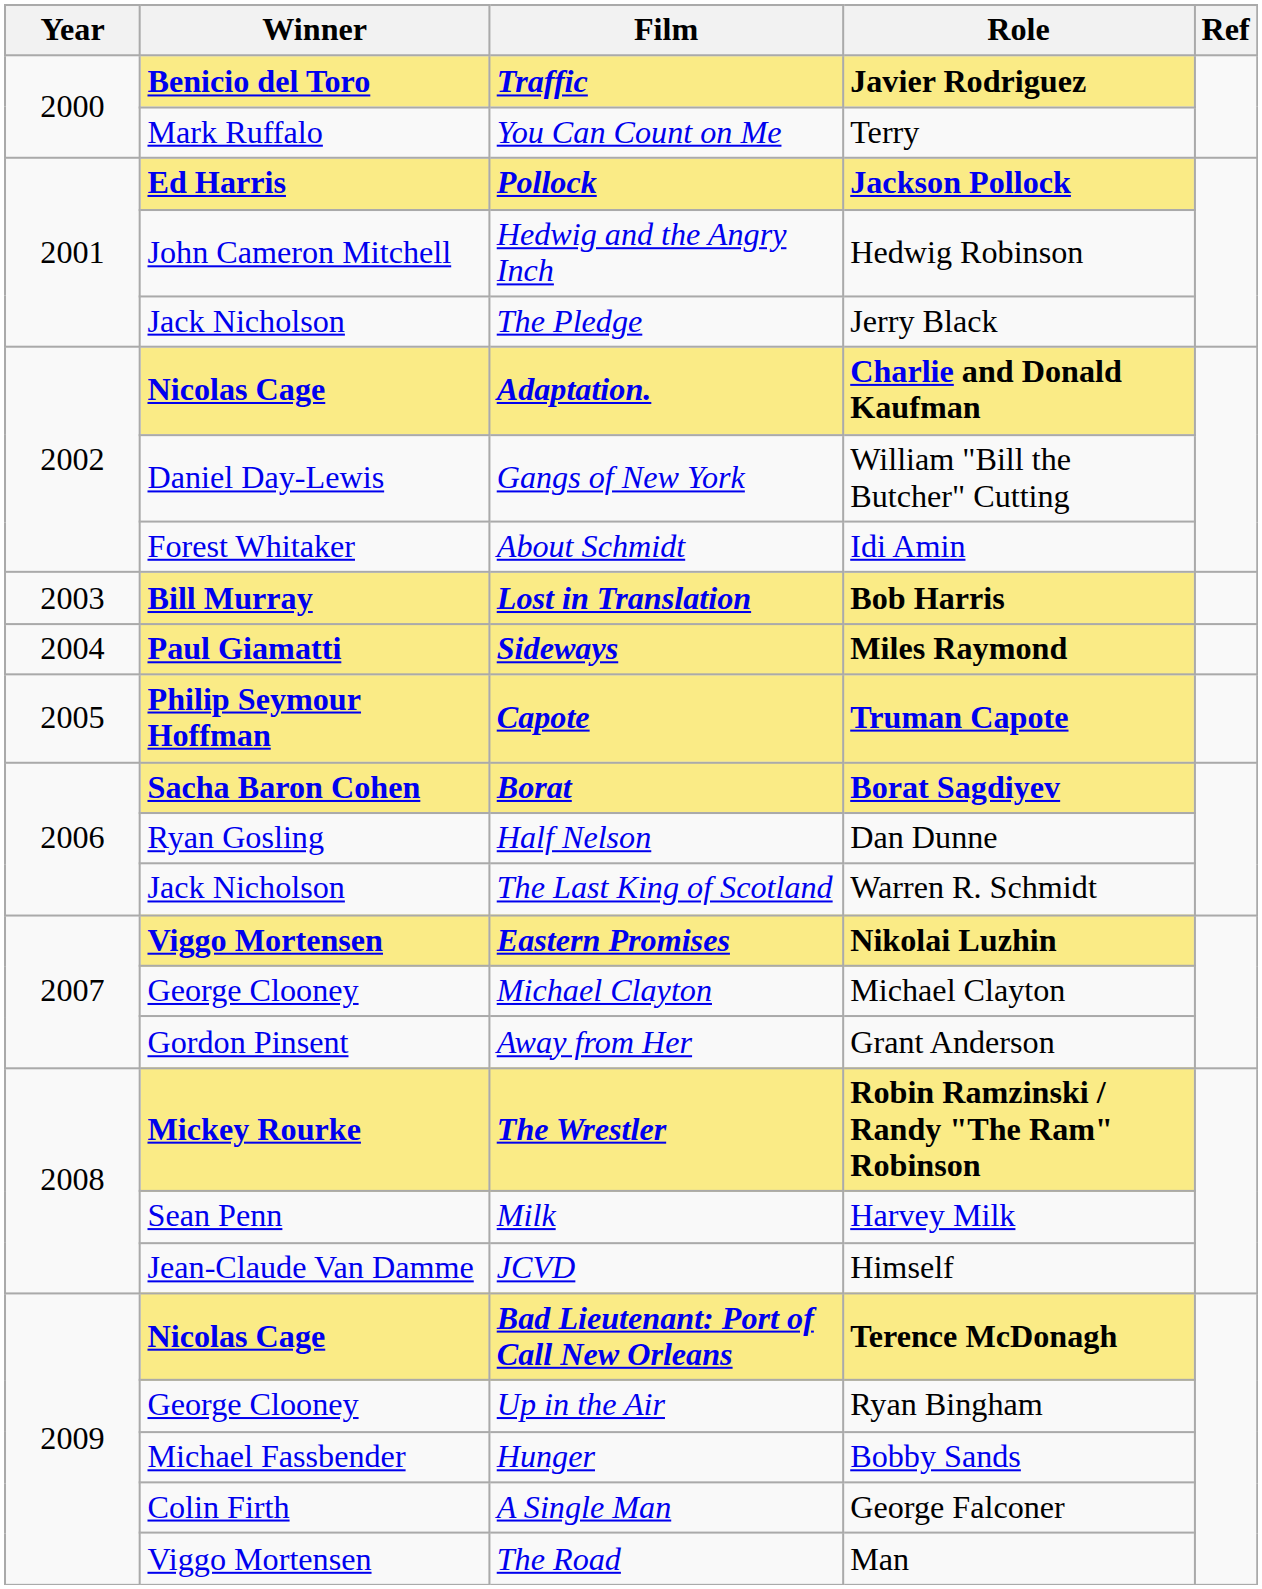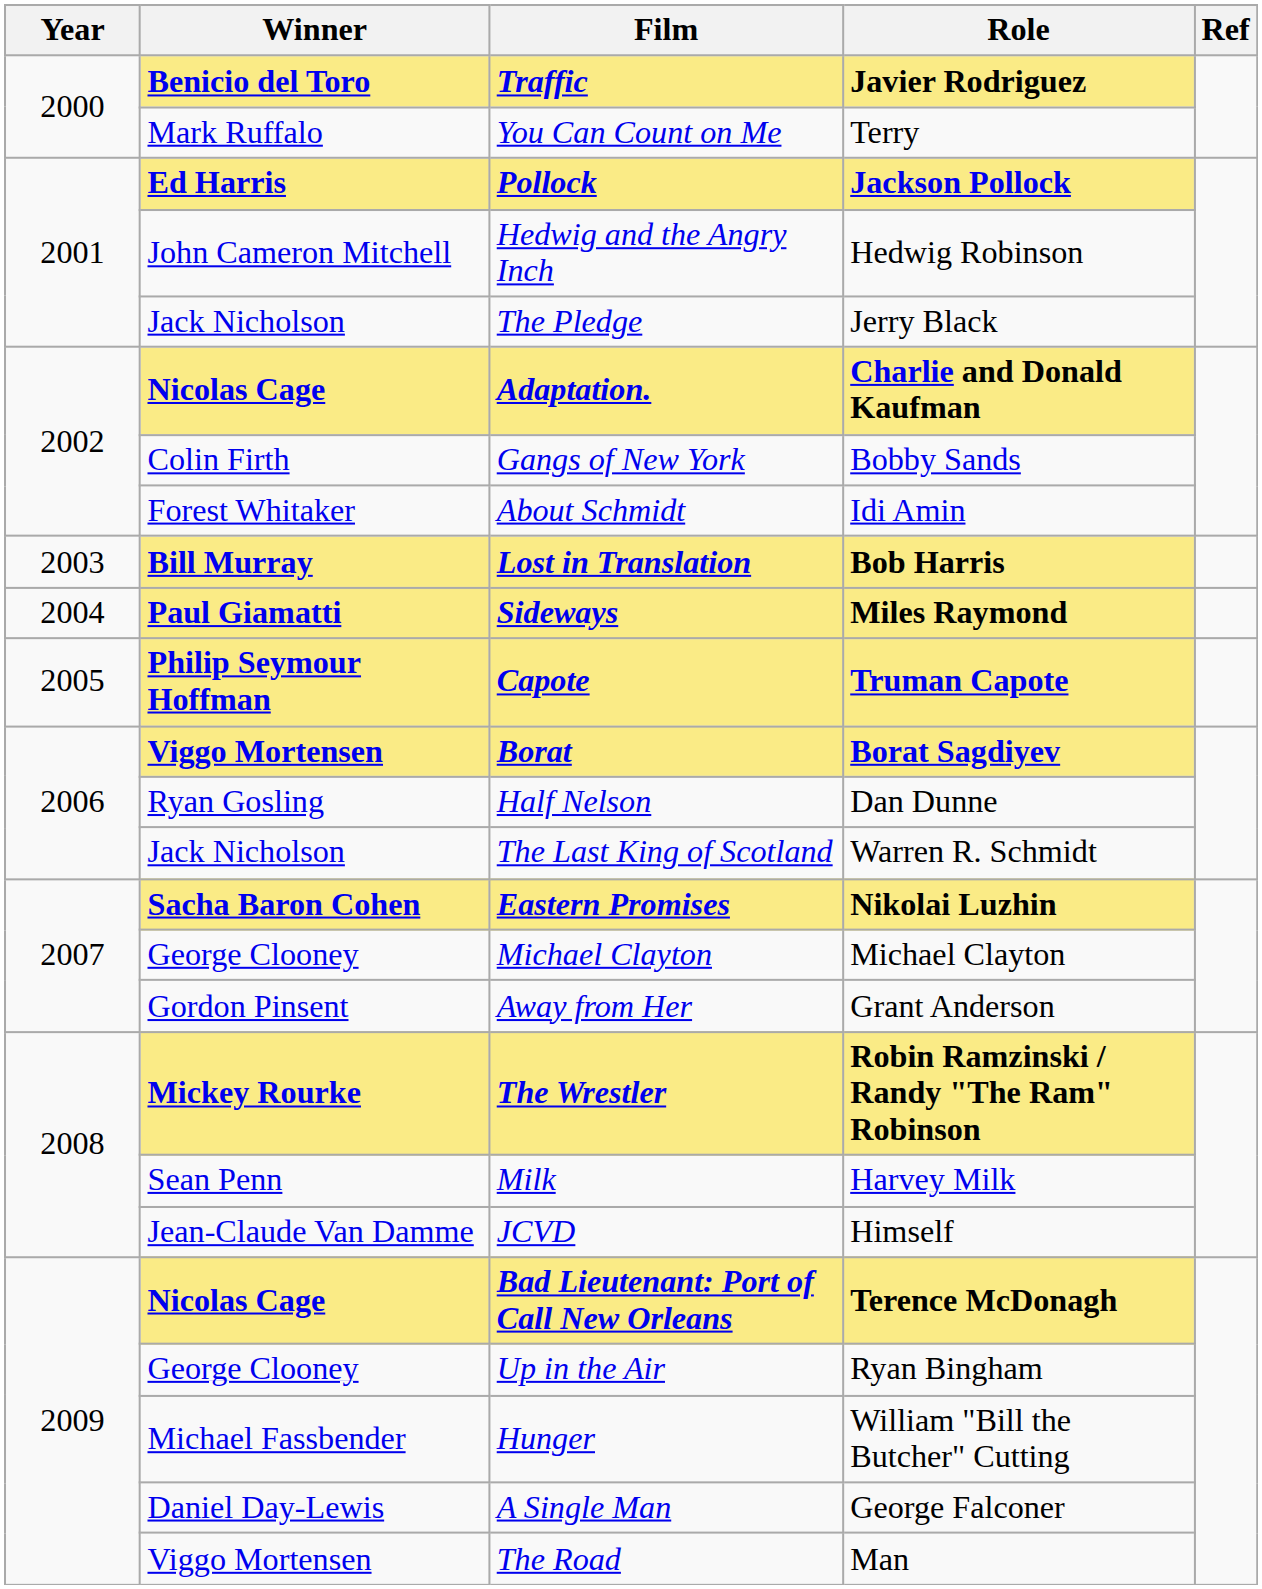Gangs of New York | Winner: Daniel Day-Lewis -> Colin Firth
Gangs of New York | Role: William "Bill the Butcher" Cutting -> Bobby Sands
Borat | Winner: Sacha Baron Cohen -> Viggo Mortensen
Eastern Promises | Winner: Viggo Mortensen -> Sacha Baron Cohen
Hunger | Role: Bobby Sands -> William "Bill the Butcher" Cutting
A Single Man | Winner: Colin Firth -> Daniel Day-Lewis
